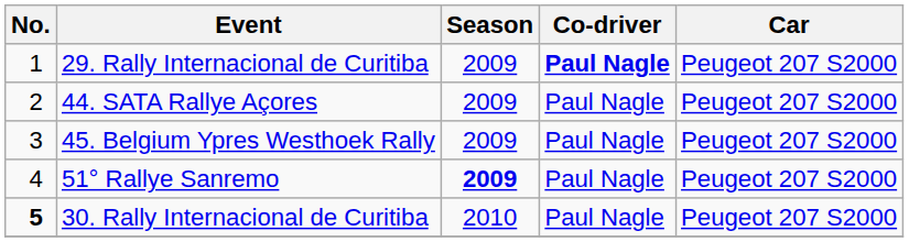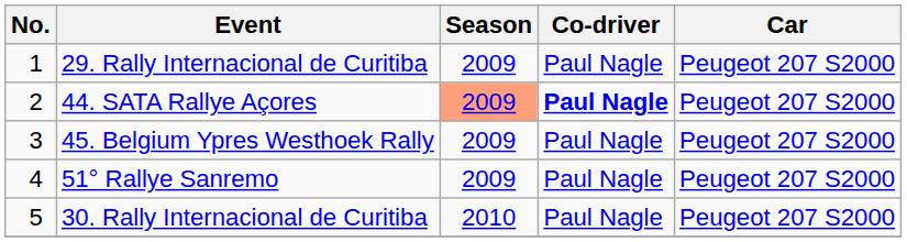29. Rally Internacional de Curitiba | Co-driver: bold -> normal
44. SATA Rallye Açores | Season: no background -> lightsalmon background
44. SATA Rallye Açores | Co-driver: normal -> bold
51° Rallye Sanremo | Season: bold -> normal
30. Rally Internacional de Curitiba | No.: bold -> normal
